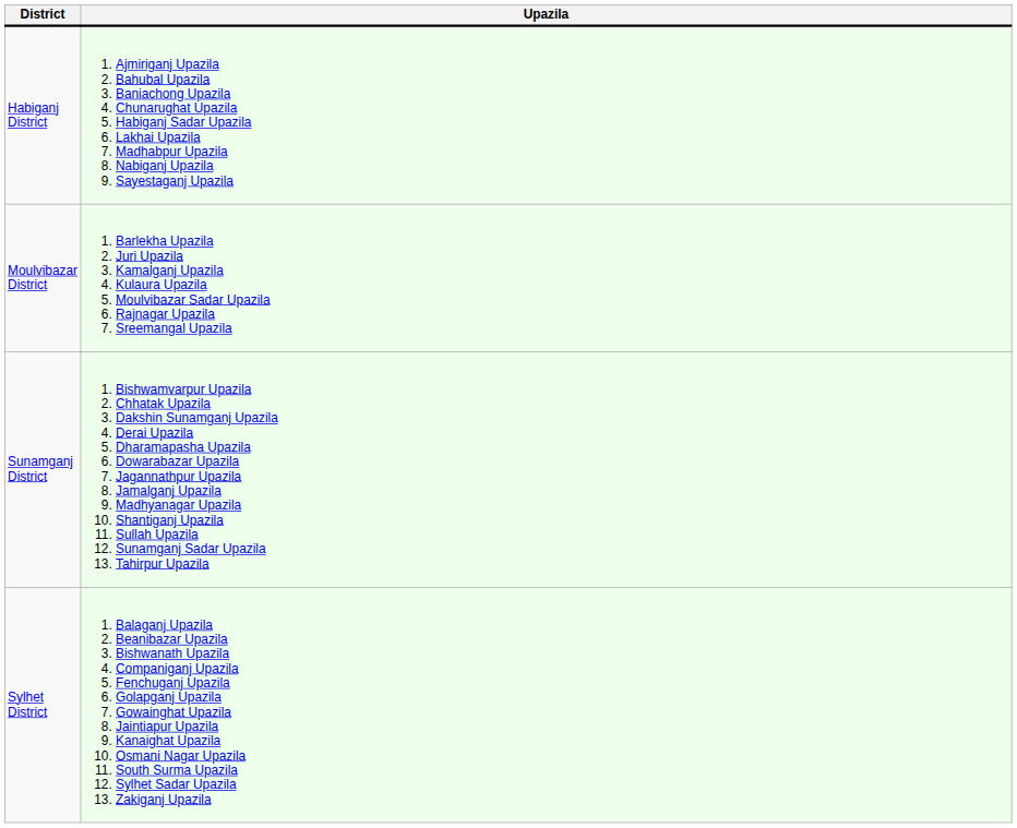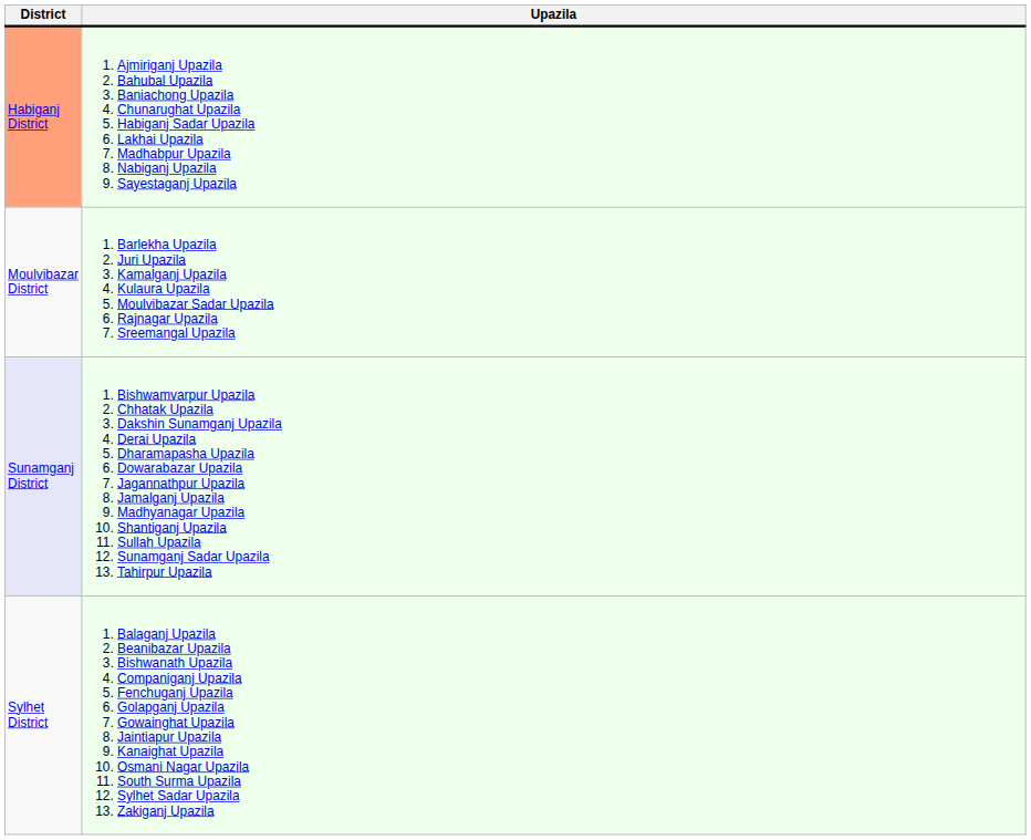Habiganj District | District: no background -> lightsalmon background
Sunamganj District | District: no background -> lavender background
